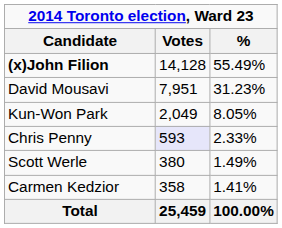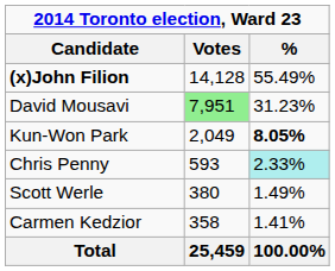David Mousavi | Votes: no background -> lightgreen background
Kun-Won Park | %: normal -> bold
Chris Penny | Votes: lavender background -> no background
Chris Penny | %: no background -> paleturquoise background
